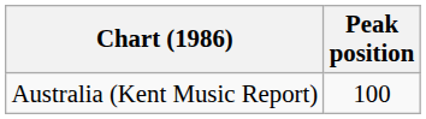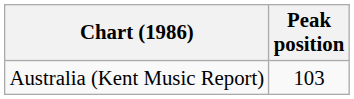Australia (Kent Music Report) | Peak position: 100 -> 103
